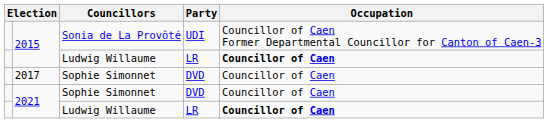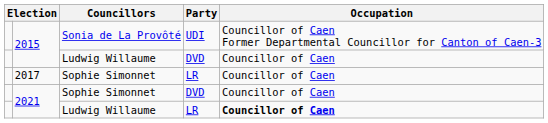2015 / Ludwig Willaume | Party: LR -> DVD
2015 / Ludwig Willaume | Occupation: bold -> normal
2017 | Party: DVD -> LR
